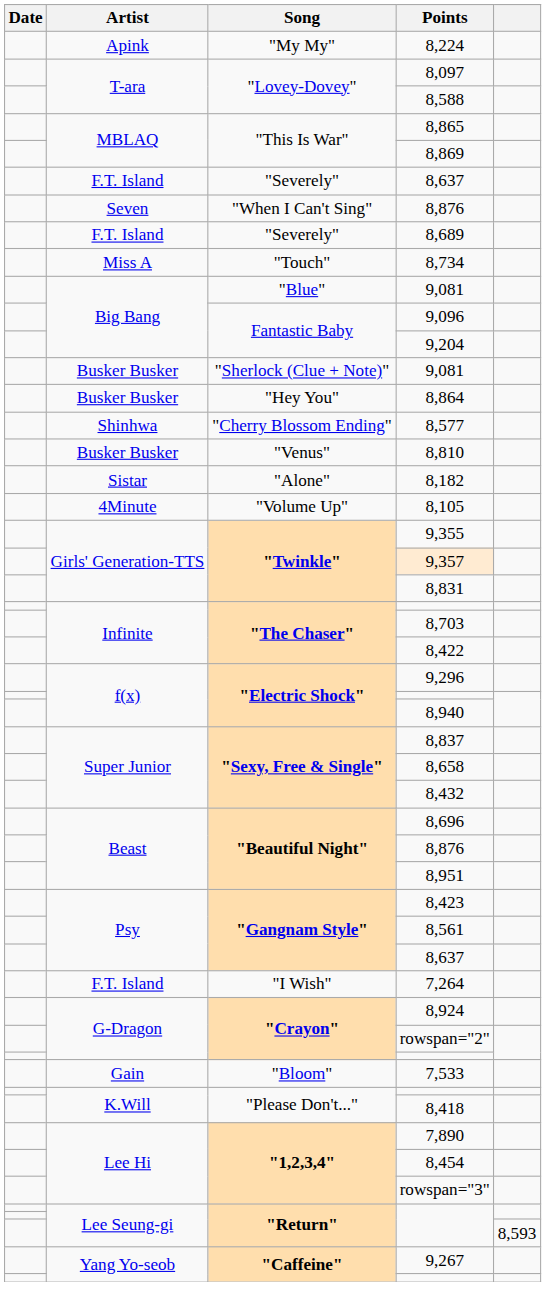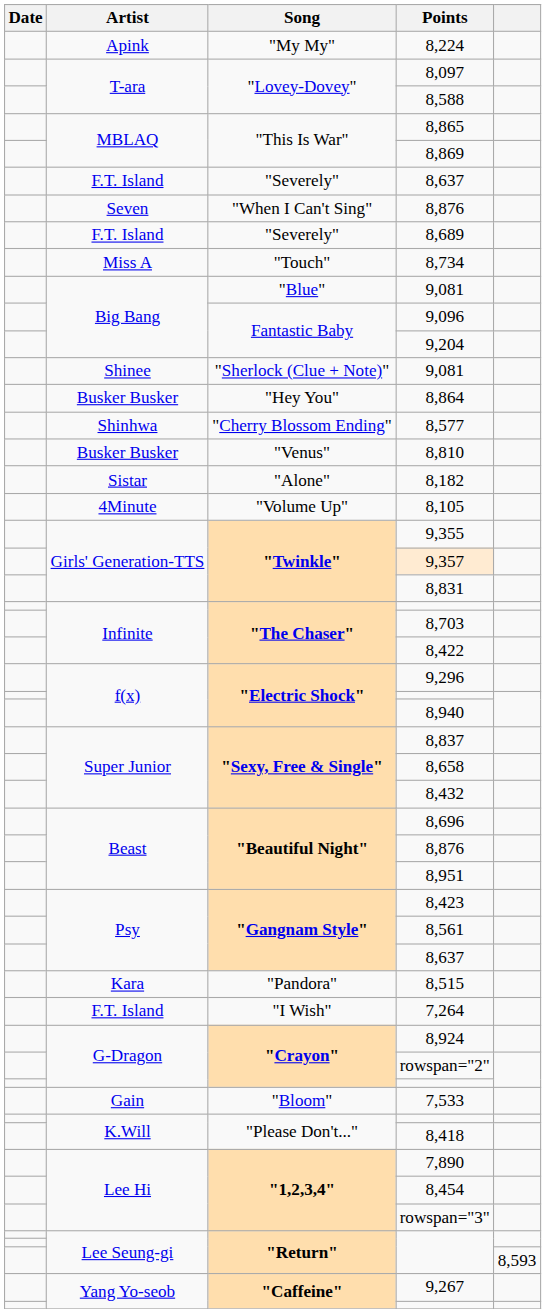"Sherlock (Clue + Note)" / 9,081 | Artist: Busker Busker -> Shinee
+ row: Kara | "Pandora" | 8,515
